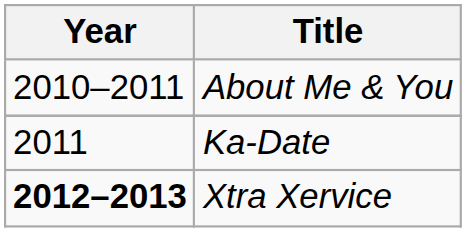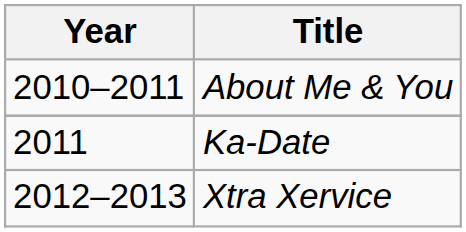Xtra Xervice | Year: bold -> normal
